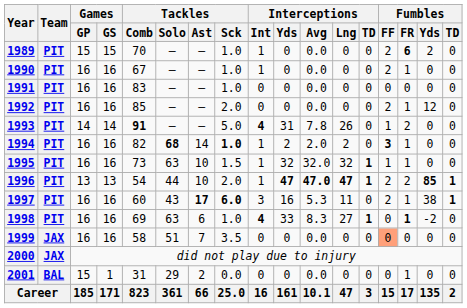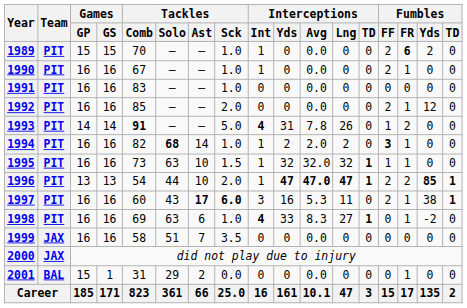1994 | Tackles / Sck: bold -> normal
1998 | Fumbles / FR: bold -> normal
1999 | Fumbles / FF: lightsalmon background -> no background
